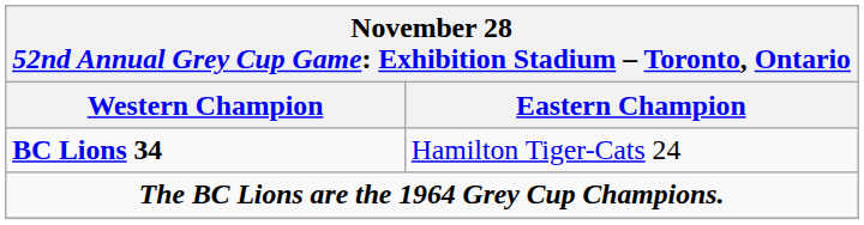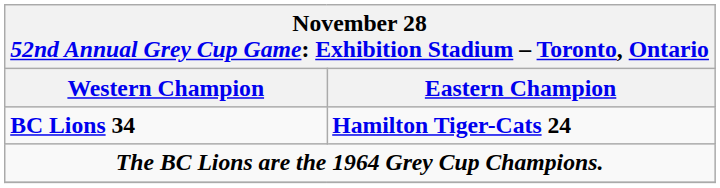BC Lions 34 | Eastern Champion: normal -> bold
